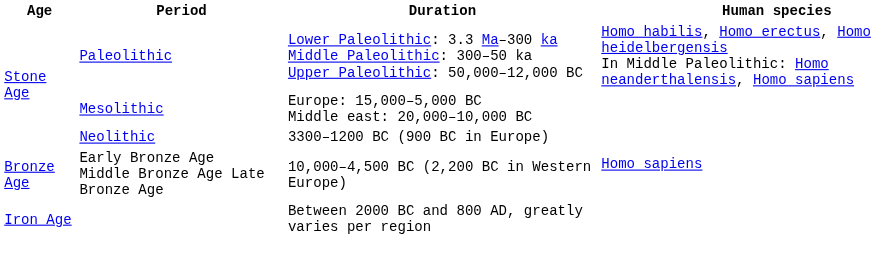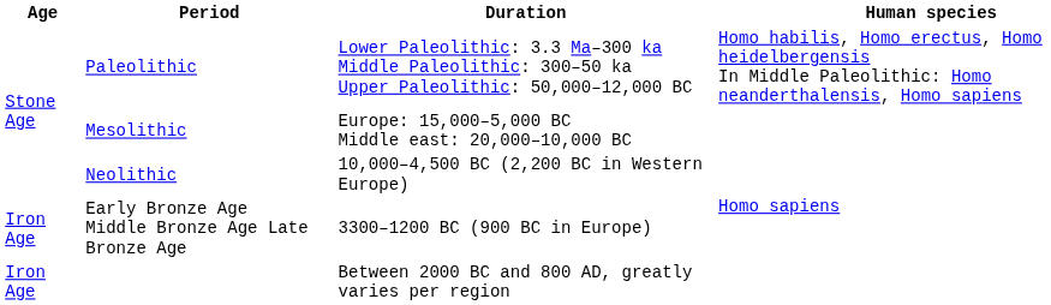Neolithic | Duration: 3300–1200 BC (900 BC in Europe) -> 10,000–4,500 BC (2,200 BC in Western Europe)
Early Bronze Age Middle Bronze Age Late Bronze Age | Age: Bronze Age -> Iron Age
Early Bronze Age Middle Bronze Age Late Bronze Age | Duration: 10,000–4,500 BC (2,200 BC in Western Europe) -> 3300–1200 BC (900 BC in Europe)
